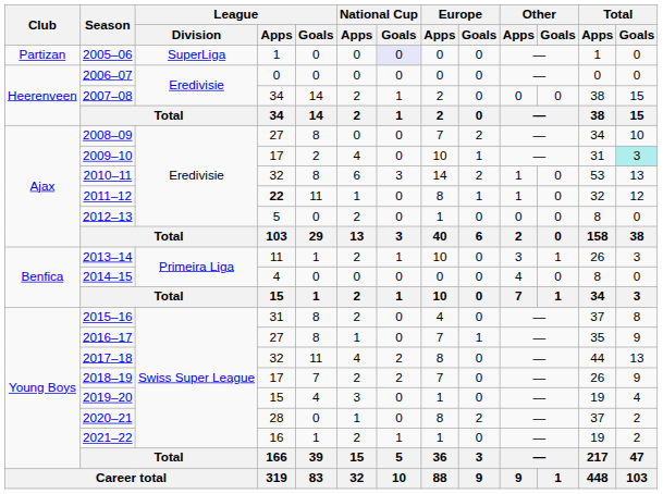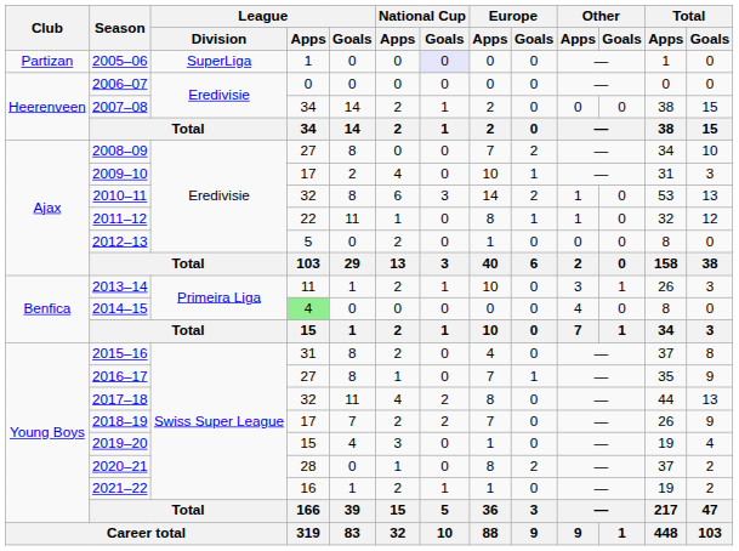2009–10 | Total / Goals: paleturquoise background -> no background
2011–12 | League / Apps: bold -> normal
2014–15 | League / Apps: no background -> lightgreen background
